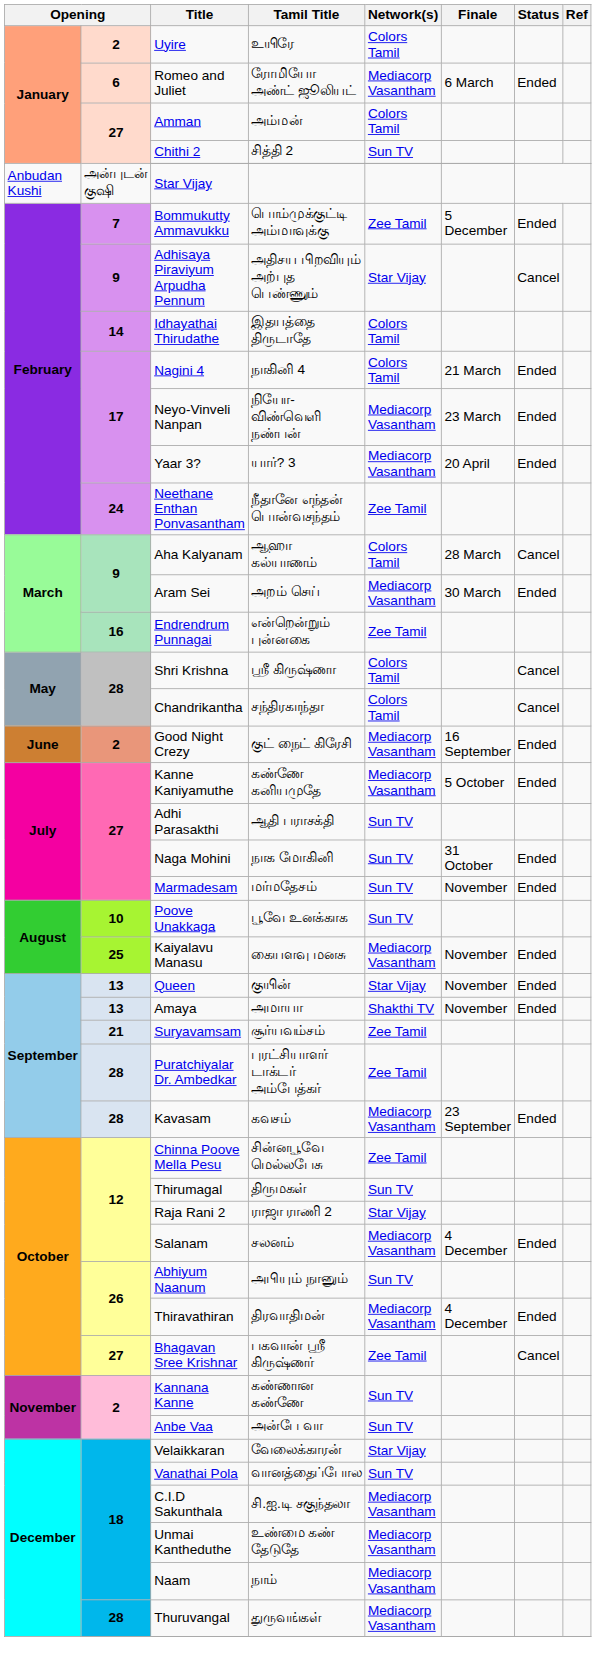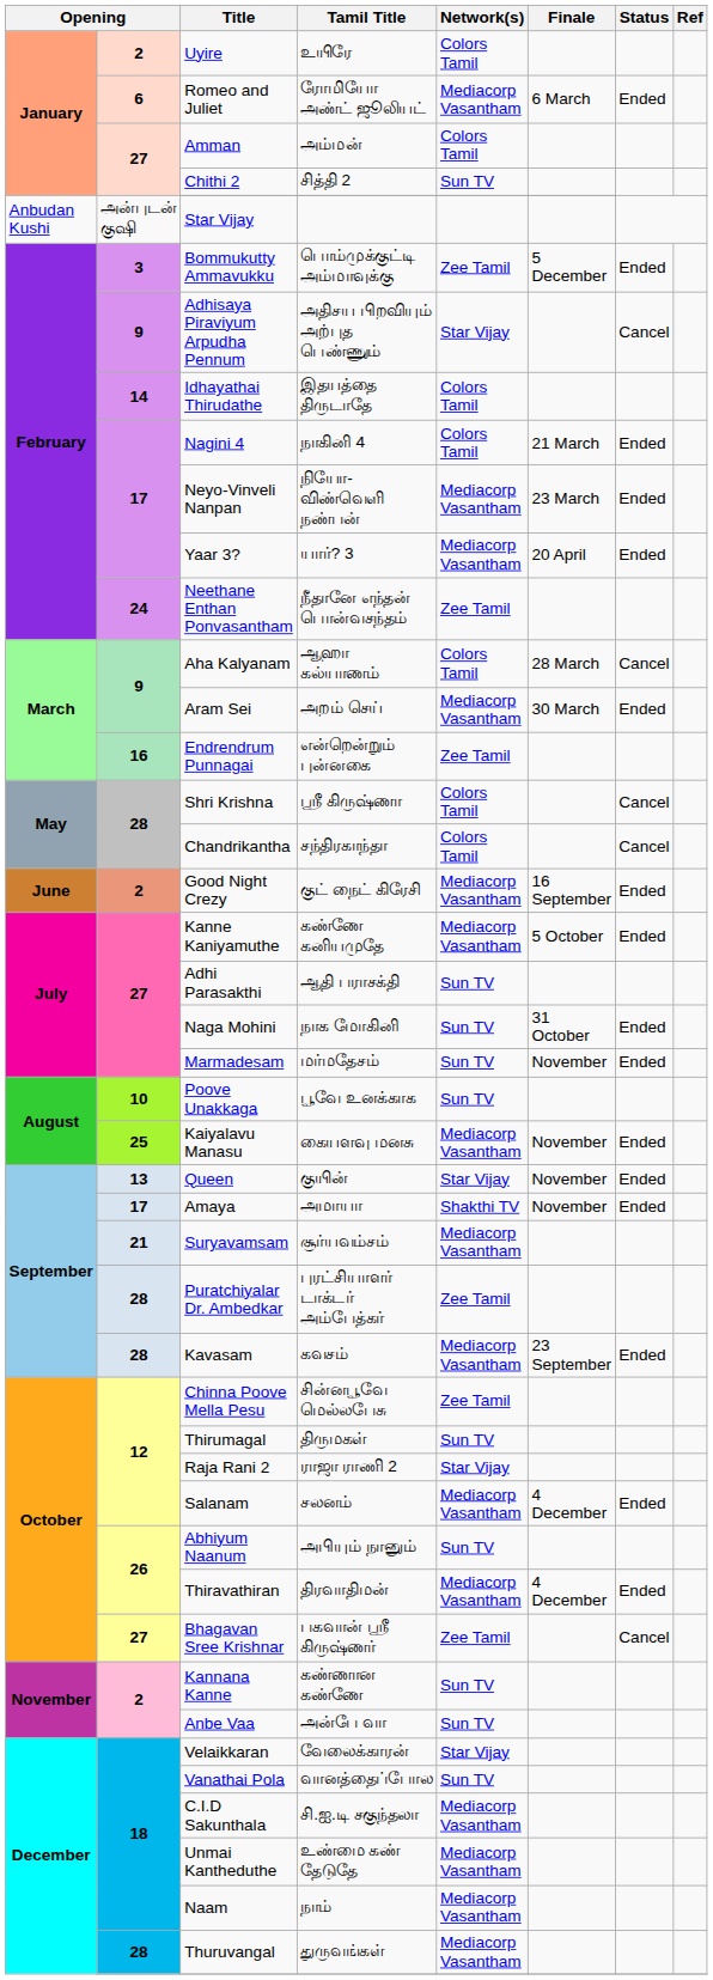Bommukutty Ammavukku | column 2: 7 -> 3
Amaya | column 2: 13 -> 17
Suryavamsam | Network(s): Zee Tamil -> Mediacorp Vasantham
